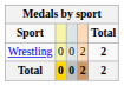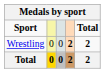Wrestling | column 4: normal -> bold
